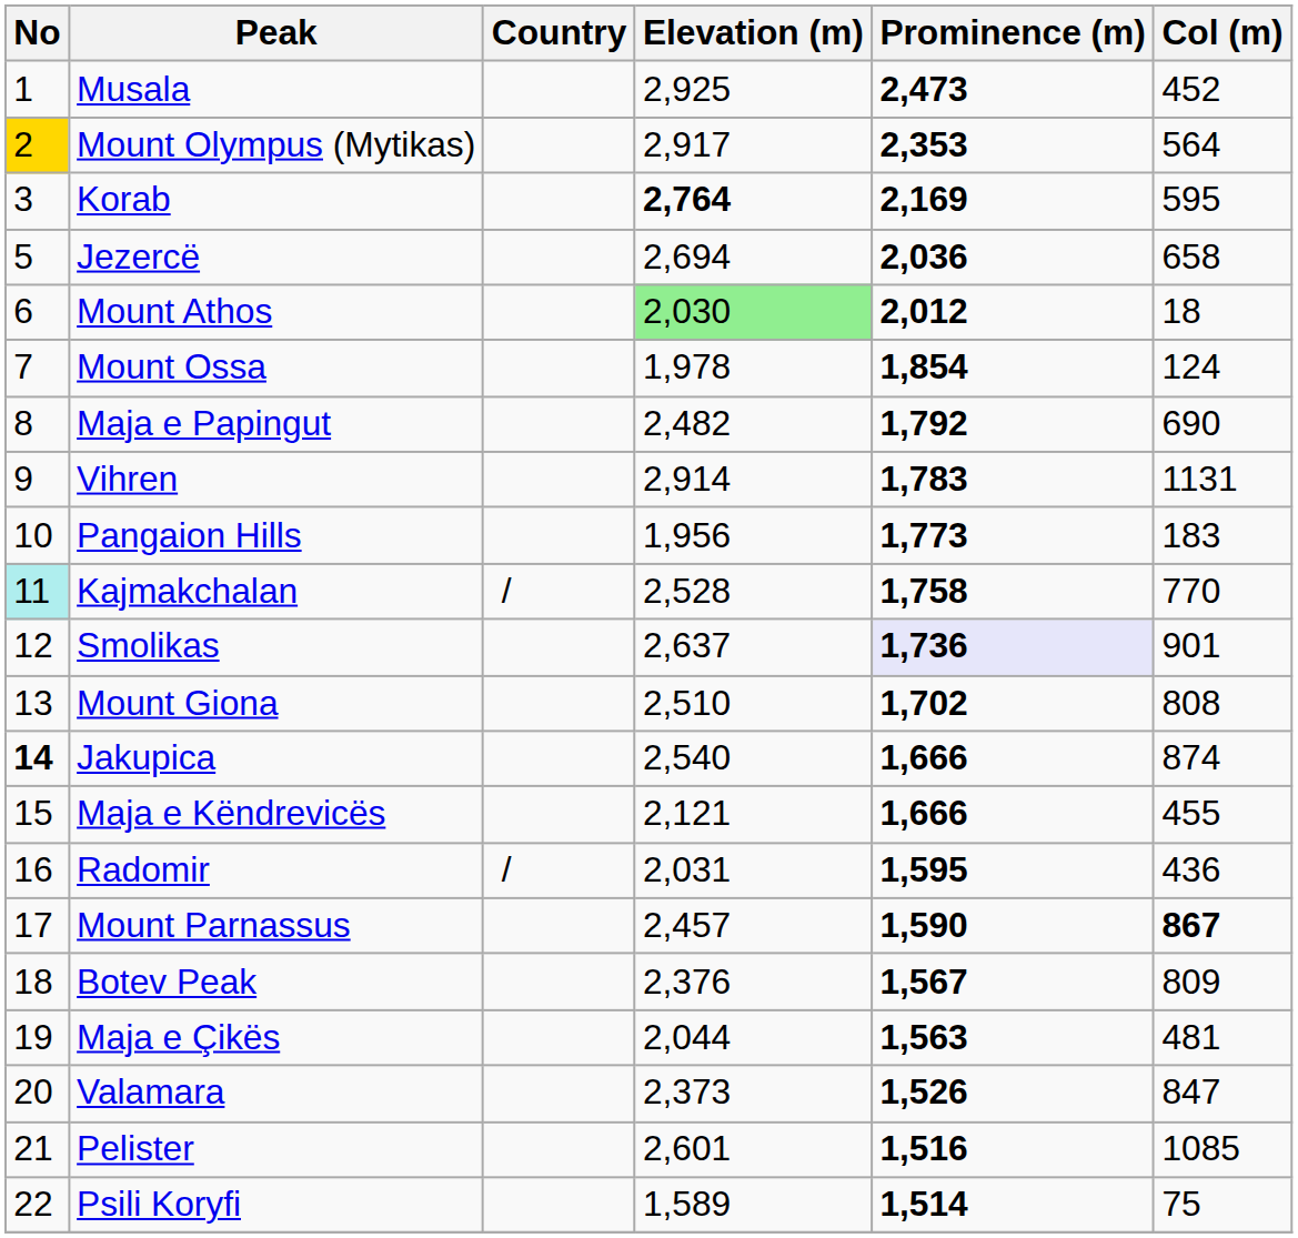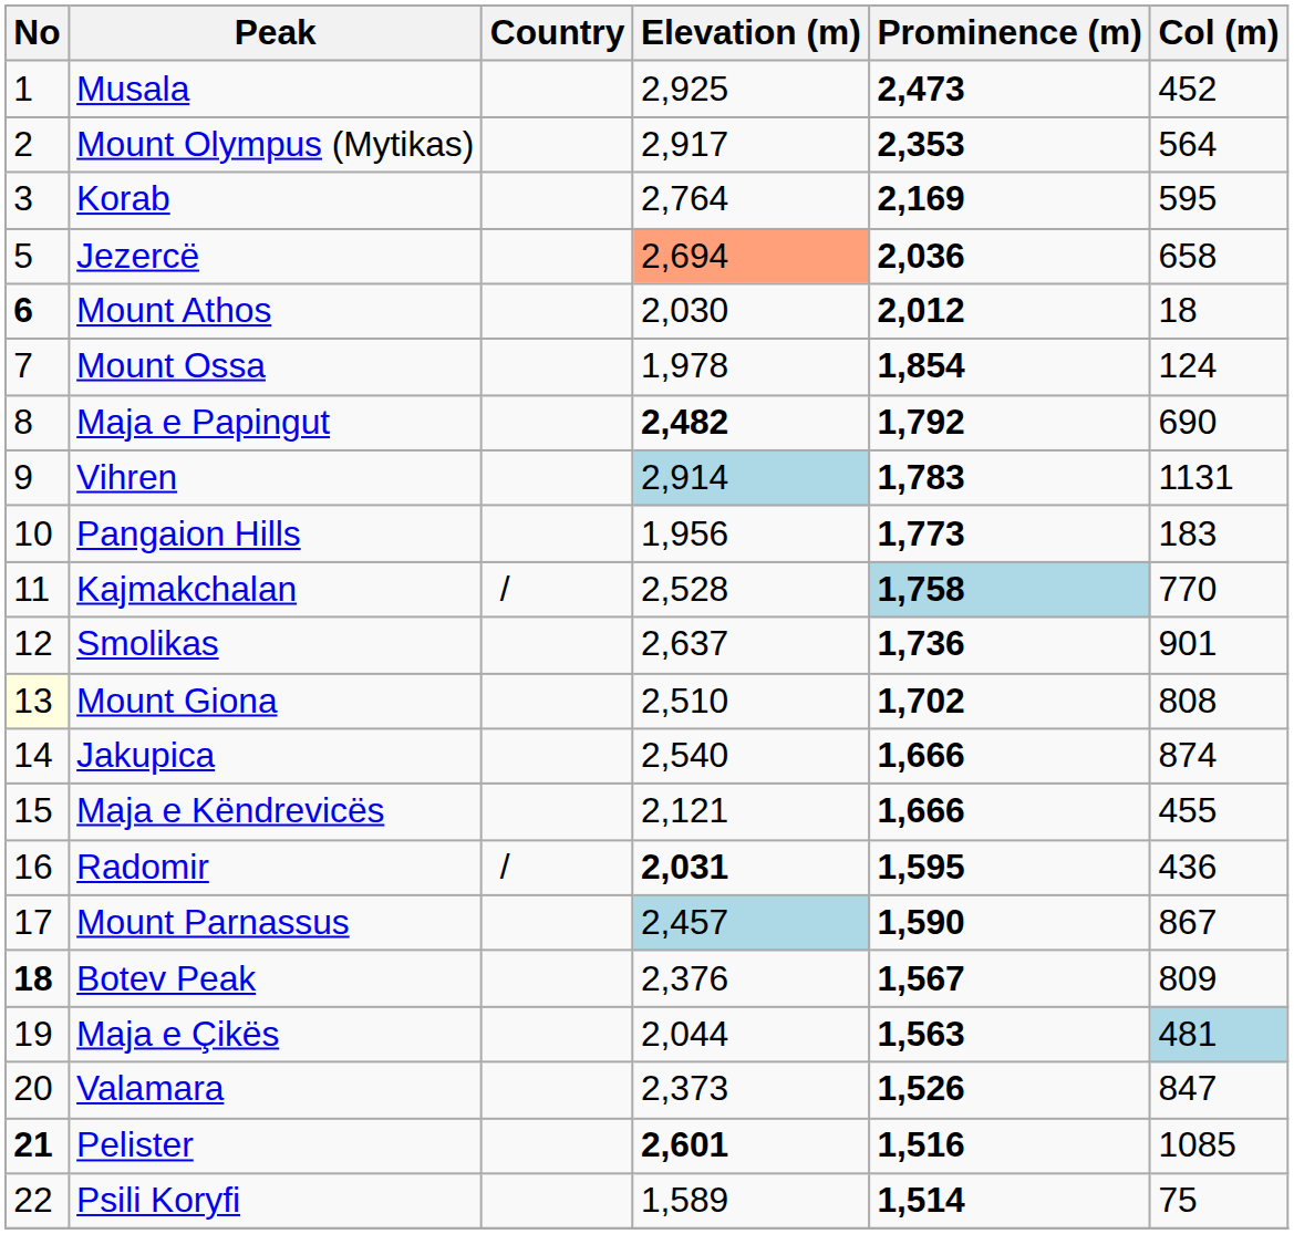Mount Olympus (Mytikas) | No: gold background -> no background
Korab | Elevation (m): bold -> normal
Jezercë | Elevation (m): no background -> lightsalmon background
Mount Athos | No: normal -> bold
Mount Athos | Elevation (m): lightgreen background -> no background
Maja e Papingut | Elevation (m): normal -> bold
Vihren | Elevation (m): no background -> lightblue background
Kajmakchalan | No: paleturquoise background -> no background
Kajmakchalan | Prominence (m): no background -> lightblue background
Smolikas | Prominence (m): lavender background -> no background
Mount Giona | No: no background -> lightyellow background
Jakupica | No: bold -> normal
Radomir | Elevation (m): normal -> bold
Mount Parnassus | Elevation (m): no background -> lightblue background
Mount Parnassus | Col (m): bold -> normal
Botev Peak | No: normal -> bold
Maja e Çikës | Col (m): no background -> lightblue background
Pelister | No: normal -> bold
Pelister | Elevation (m): normal -> bold
